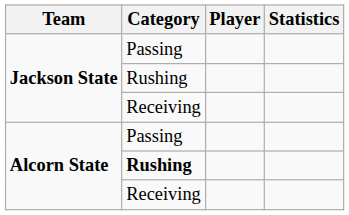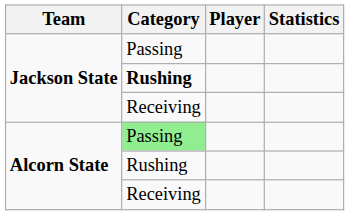Jackson State / Rushing | Category: normal -> bold
Alcorn State / Passing | Category: no background -> lightgreen background
Alcorn State / Rushing | Category: bold -> normal
